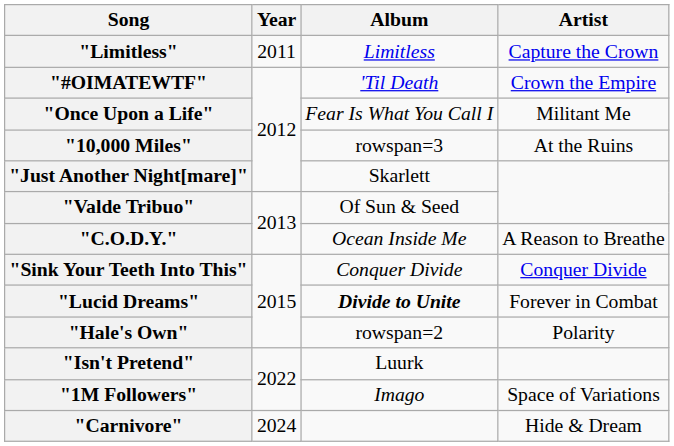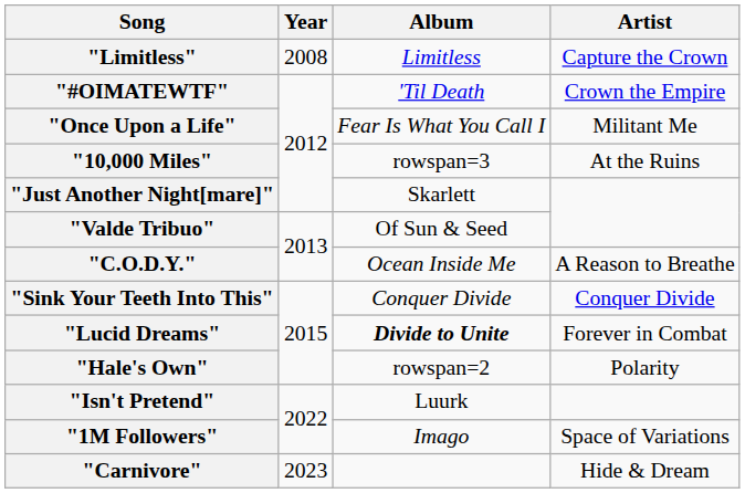"Limitless" | Year: 2011 -> 2008
"Carnivore" | Year: 2024 -> 2023
